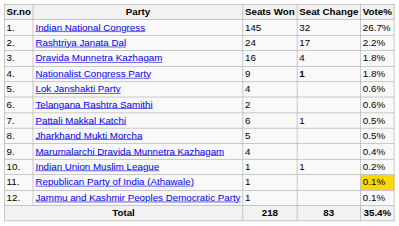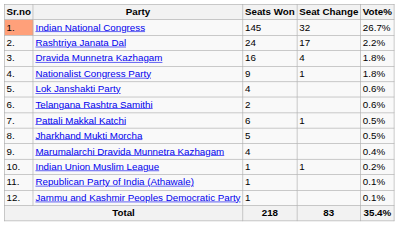Indian National Congress | Sr.no: no background -> lightsalmon background
Nationalist Congress Party | Seat Change: bold -> normal
Republican Party of India (Athawale) | Vote%: gold background -> no background
